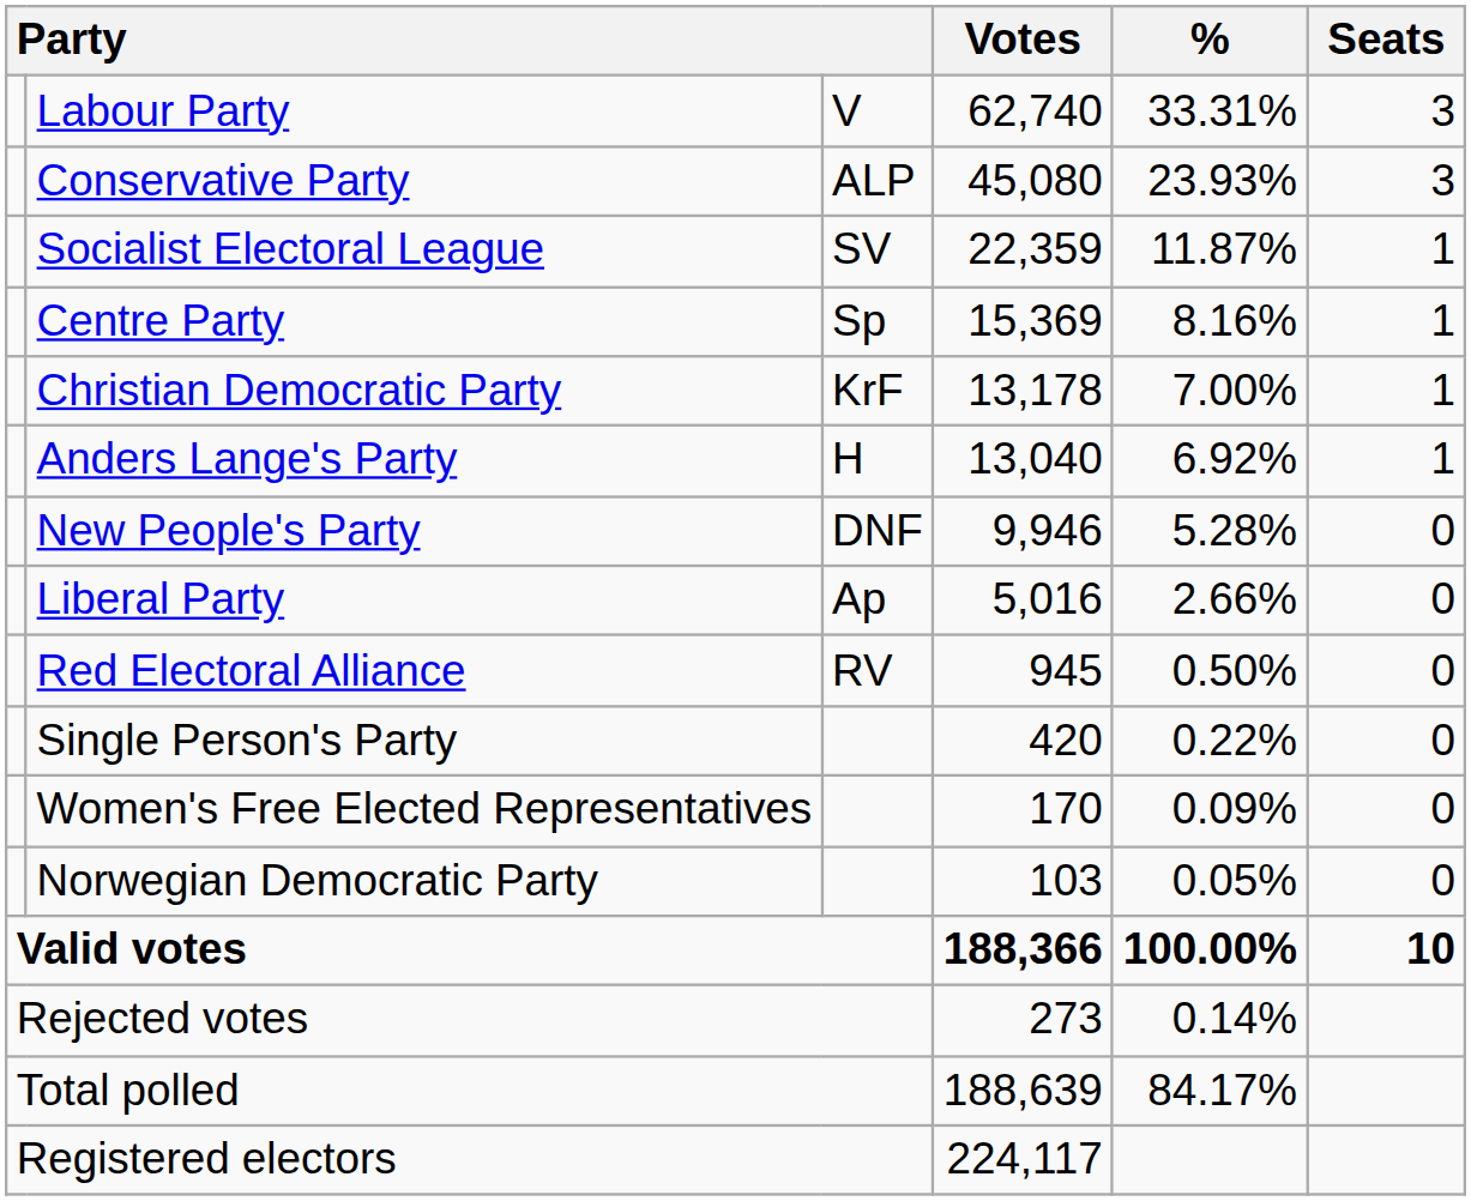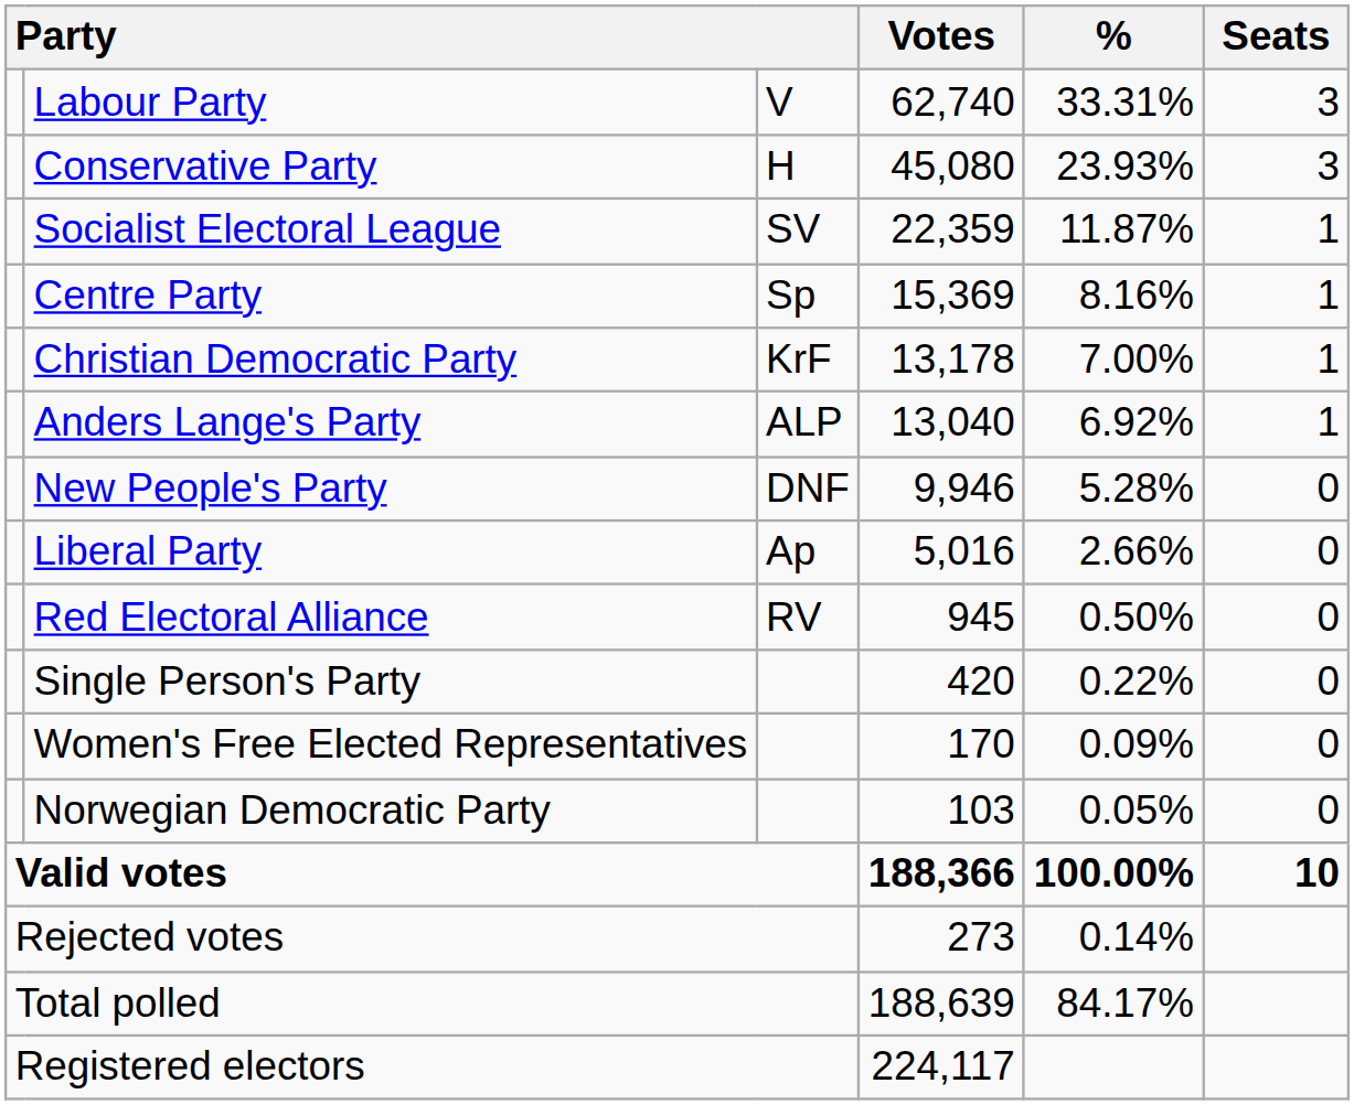Conservative Party | column 3: ALP -> H
Anders Lange's Party | column 3: H -> ALP
